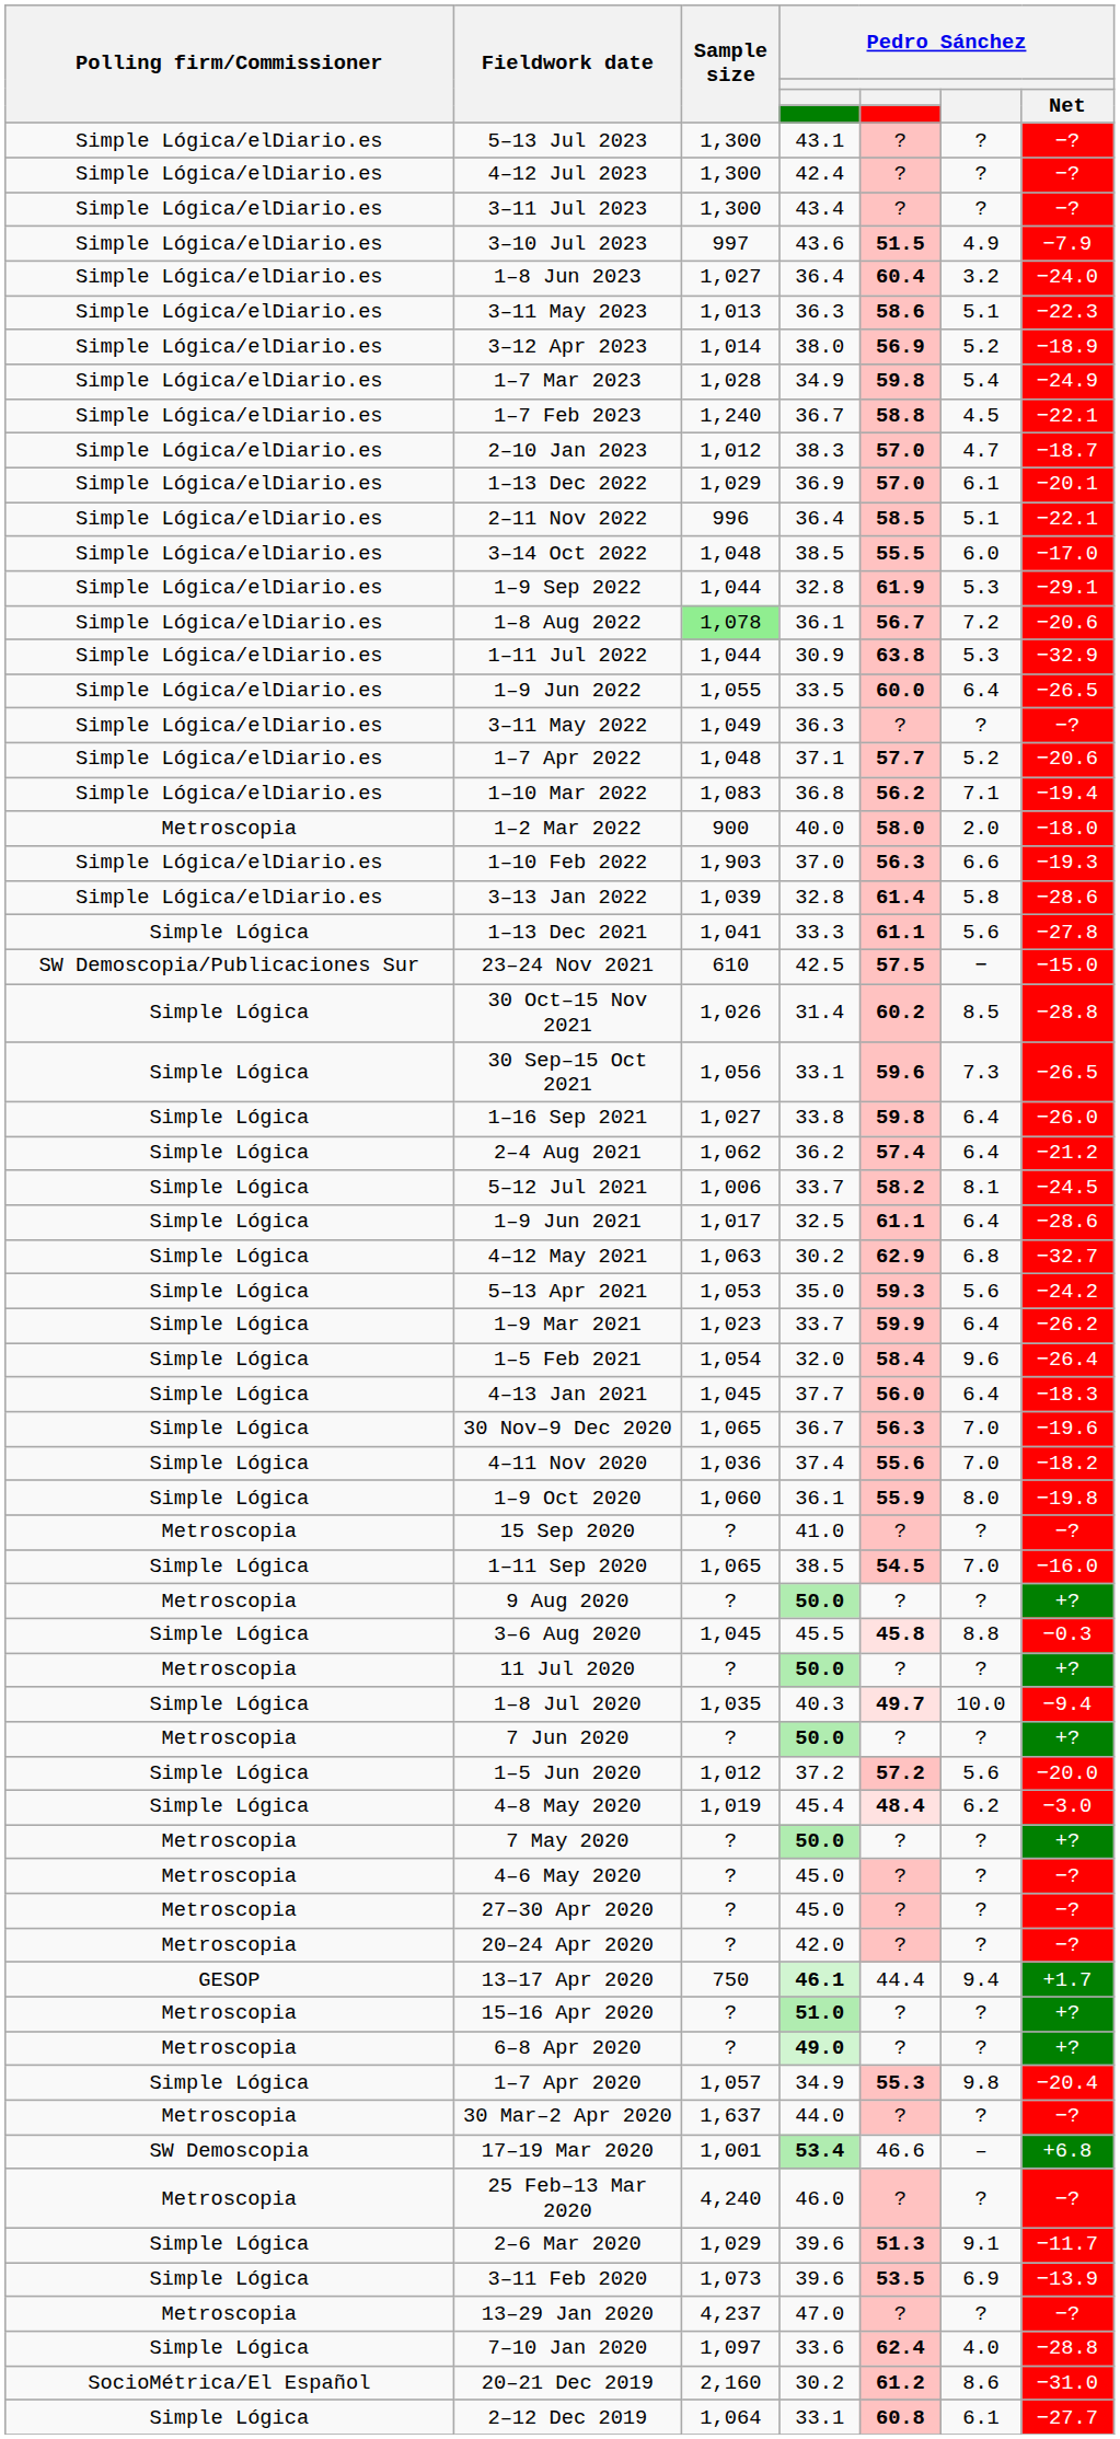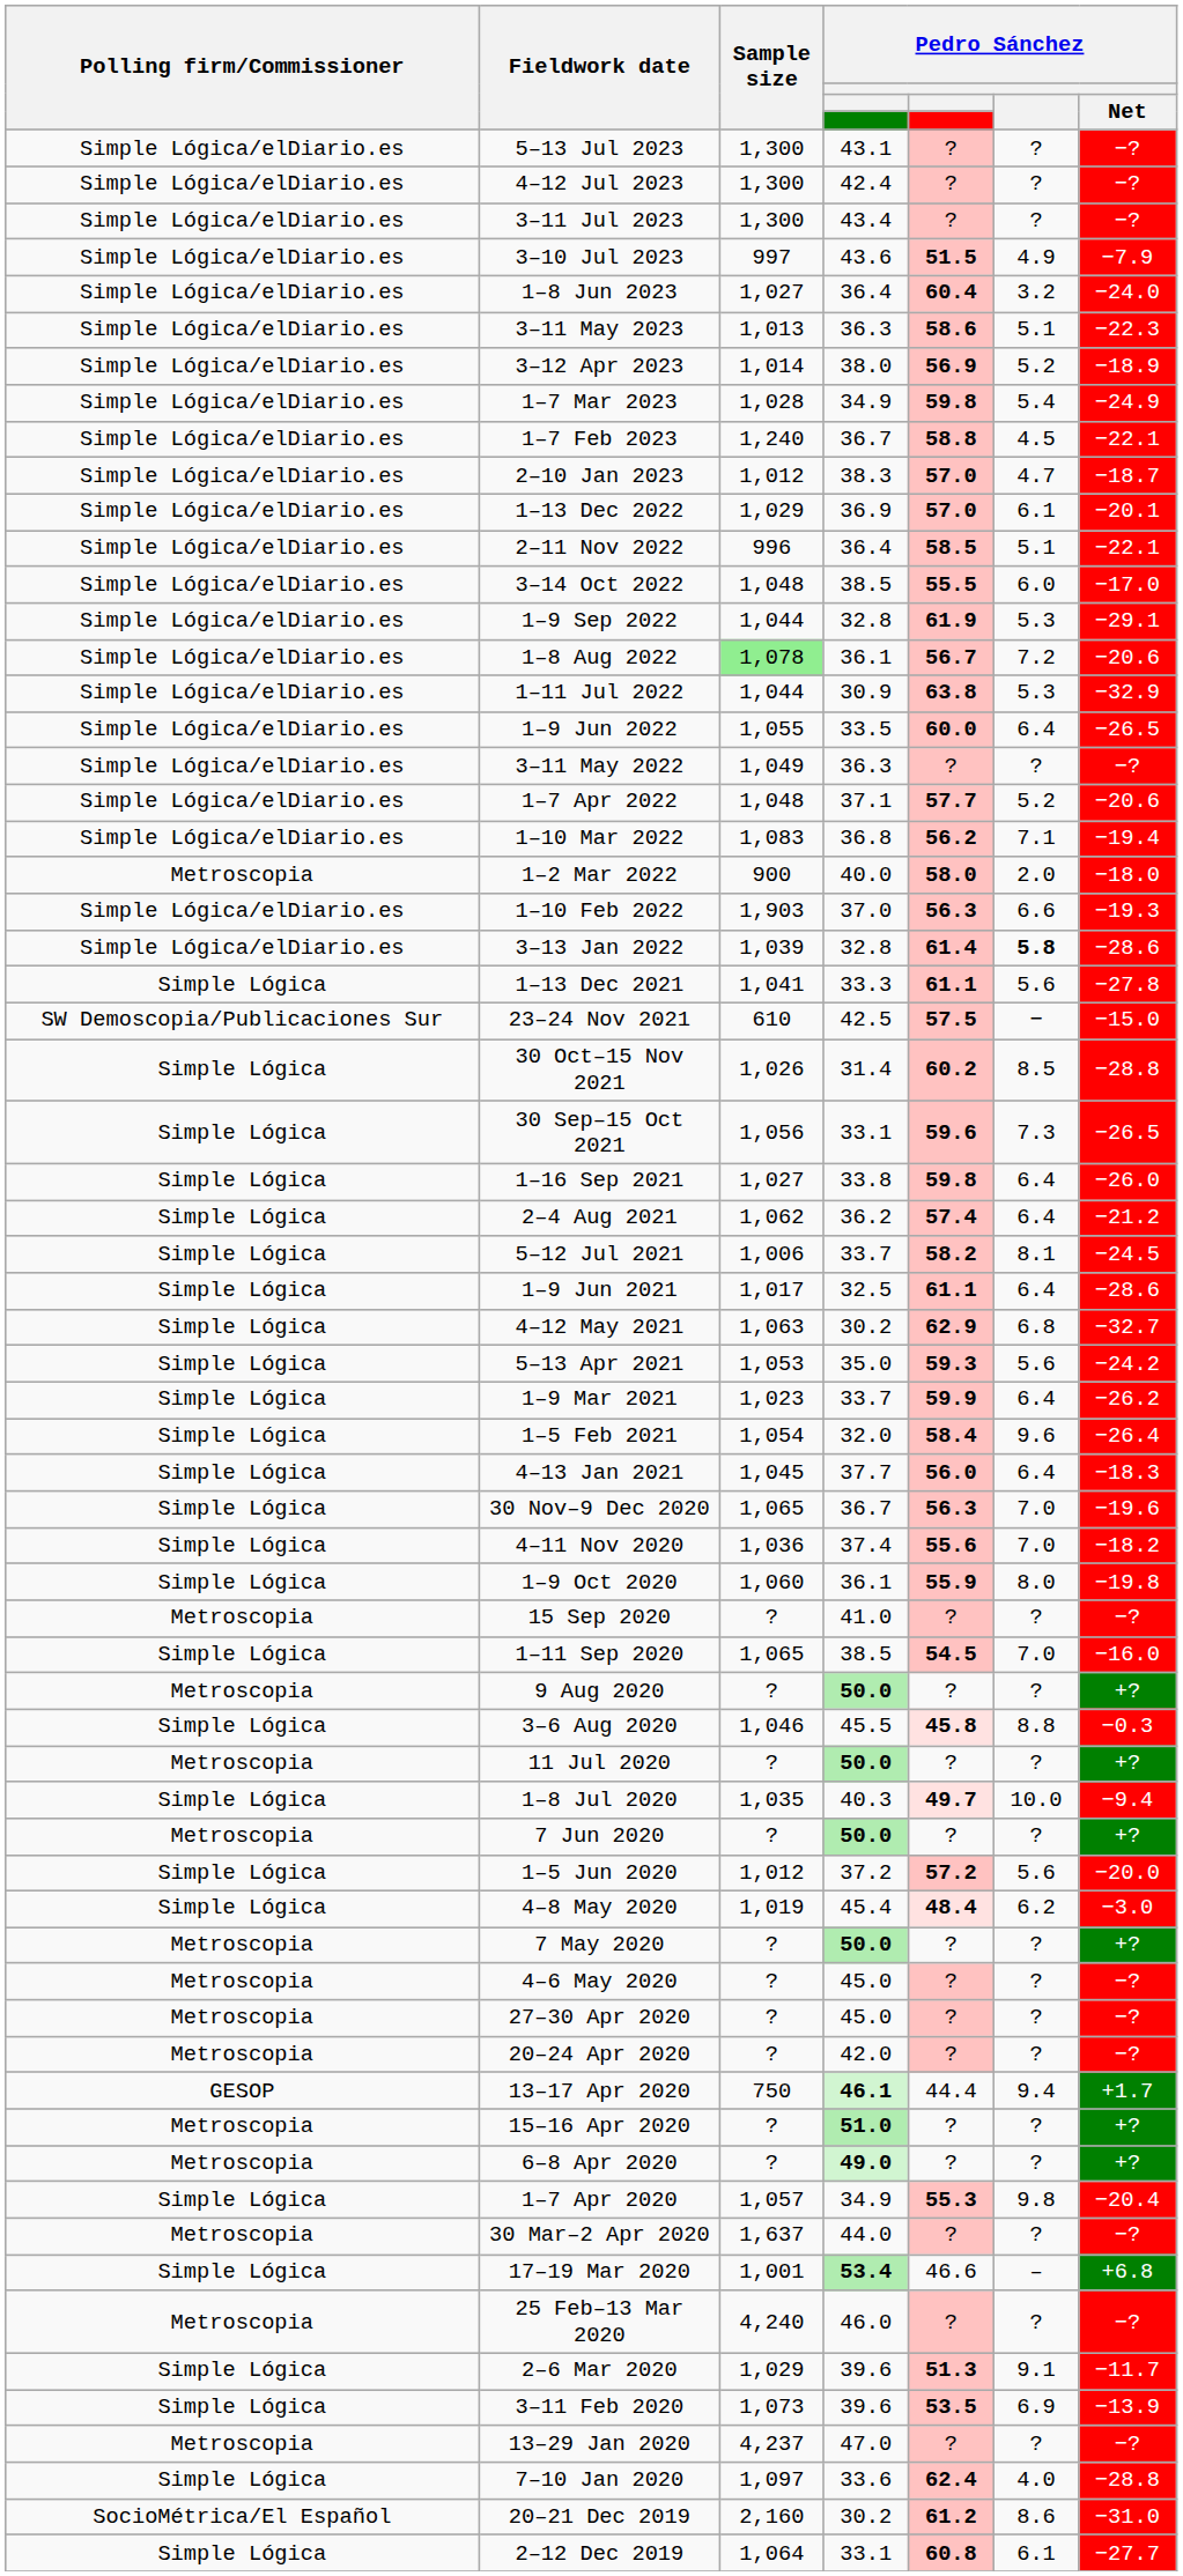3–13 Jan 2022 | column 6: normal -> bold
3–6 Aug 2020 | Sample size: 1,045 -> 1,046
17–19 Mar 2020 | Polling firm/Commissioner: SW Demoscopia -> Simple Lógica
